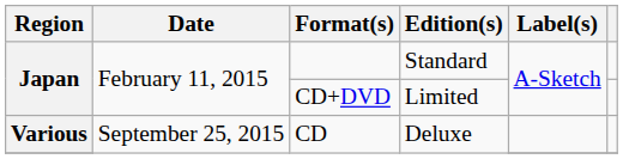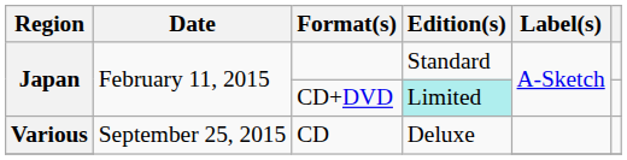CD+DVD | Edition(s): no background -> paleturquoise background
